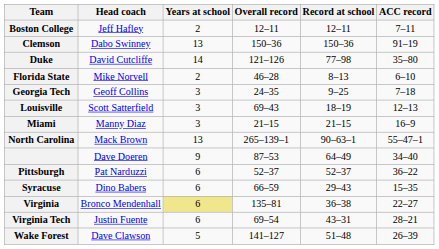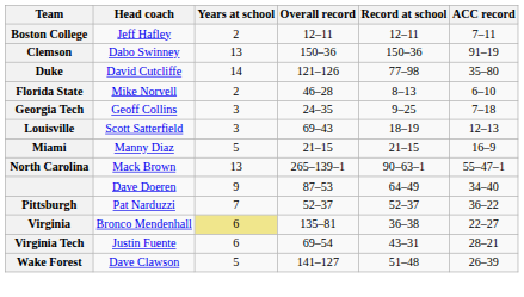Miami | Years at school: 3 -> 5
Pittsburgh | Years at school: 6 -> 7
- row: Syracuse | Dino Babers | 6 | 66–59 | 29–43 | 15–35
